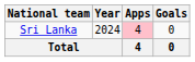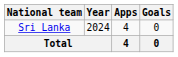Sri Lanka | Apps: pink background -> no background
